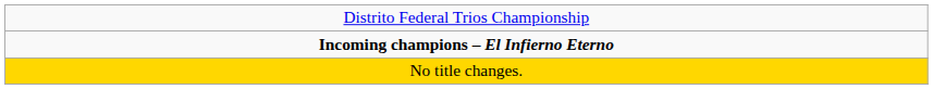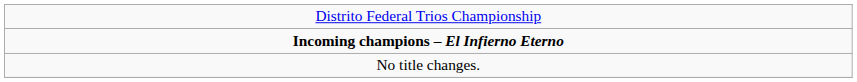No title changes. | column 1: gold background -> no background
